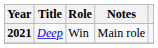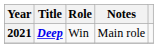2021 | Title: normal -> bold
